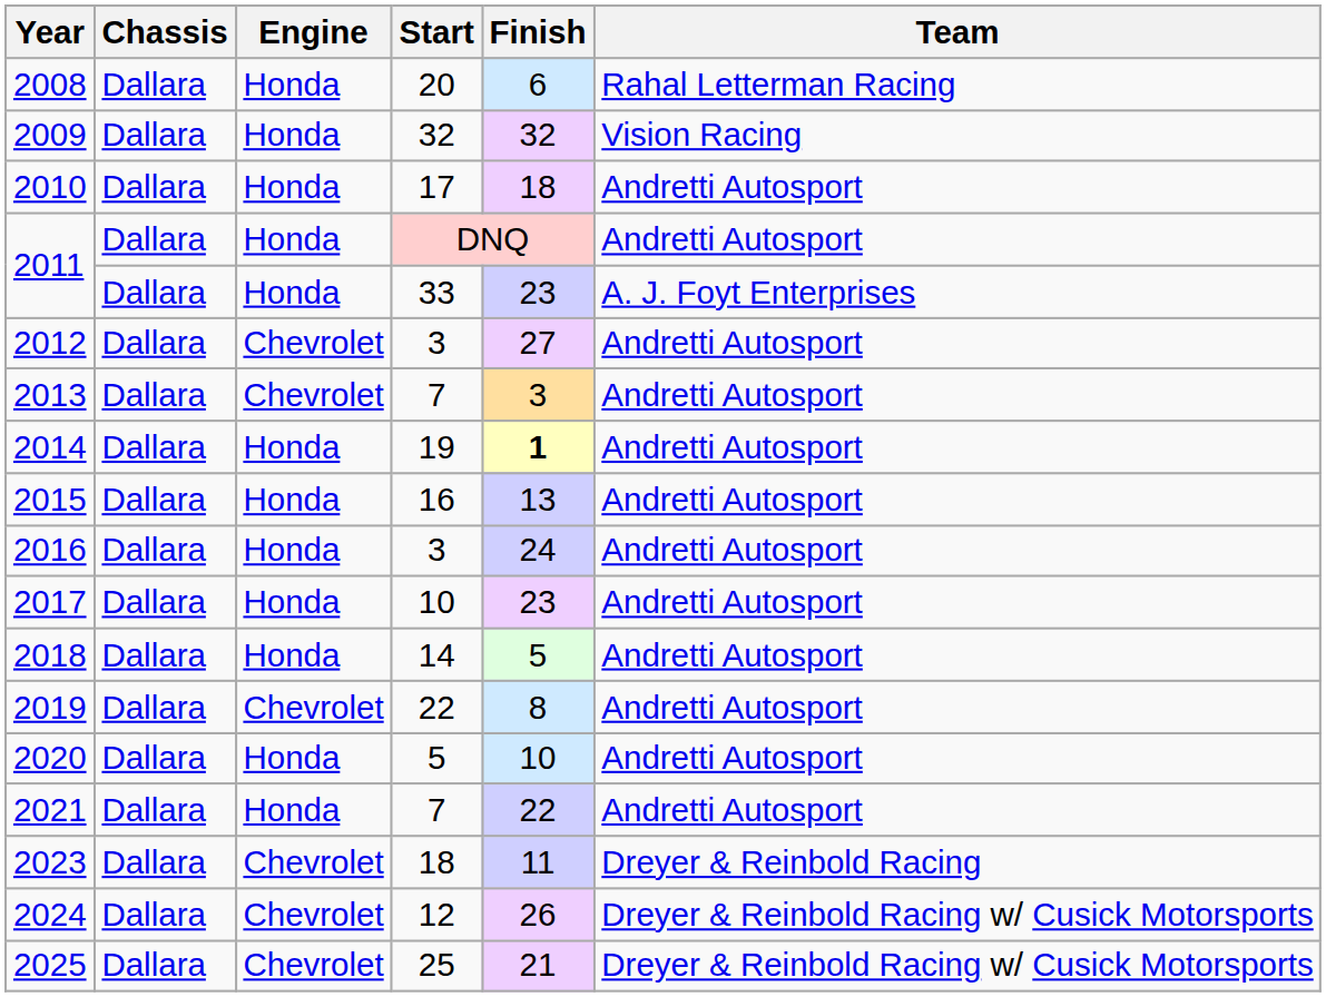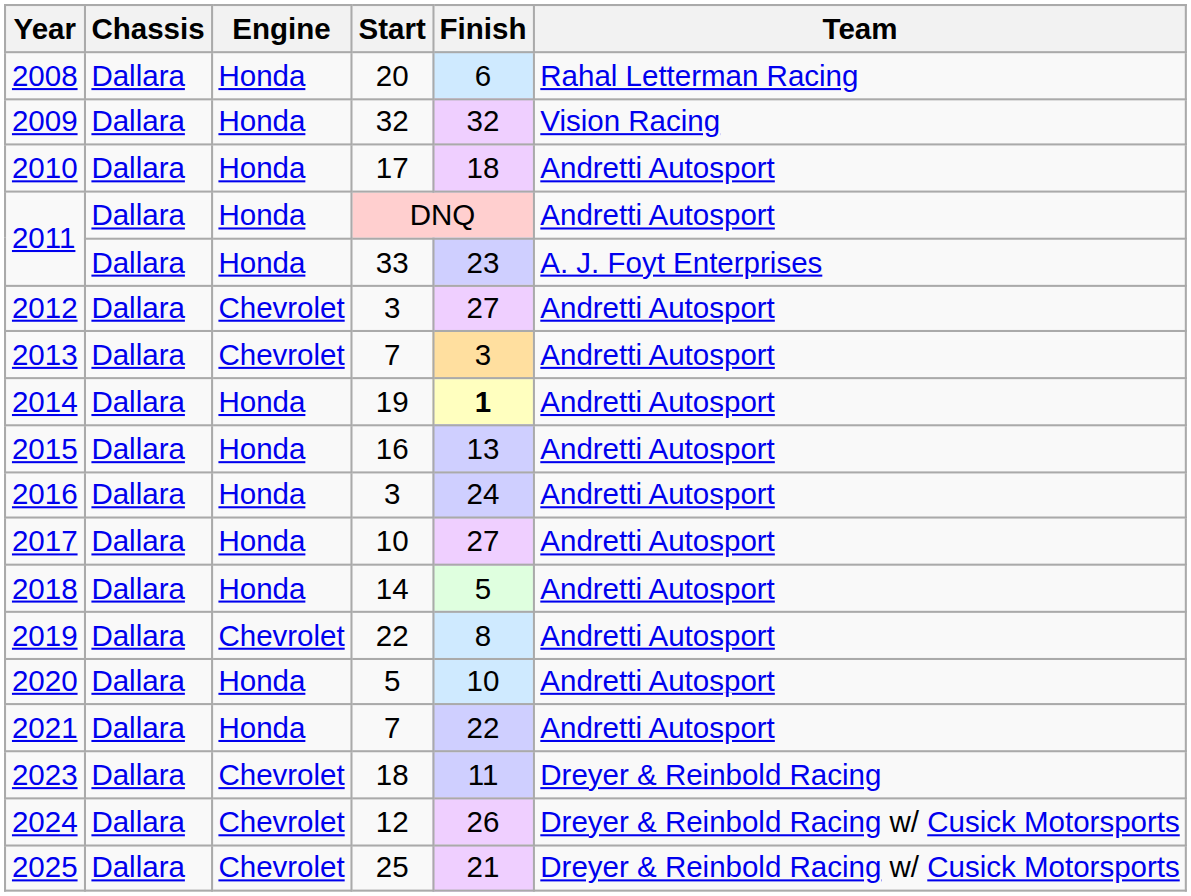2017 | Finish: 23 -> 27
